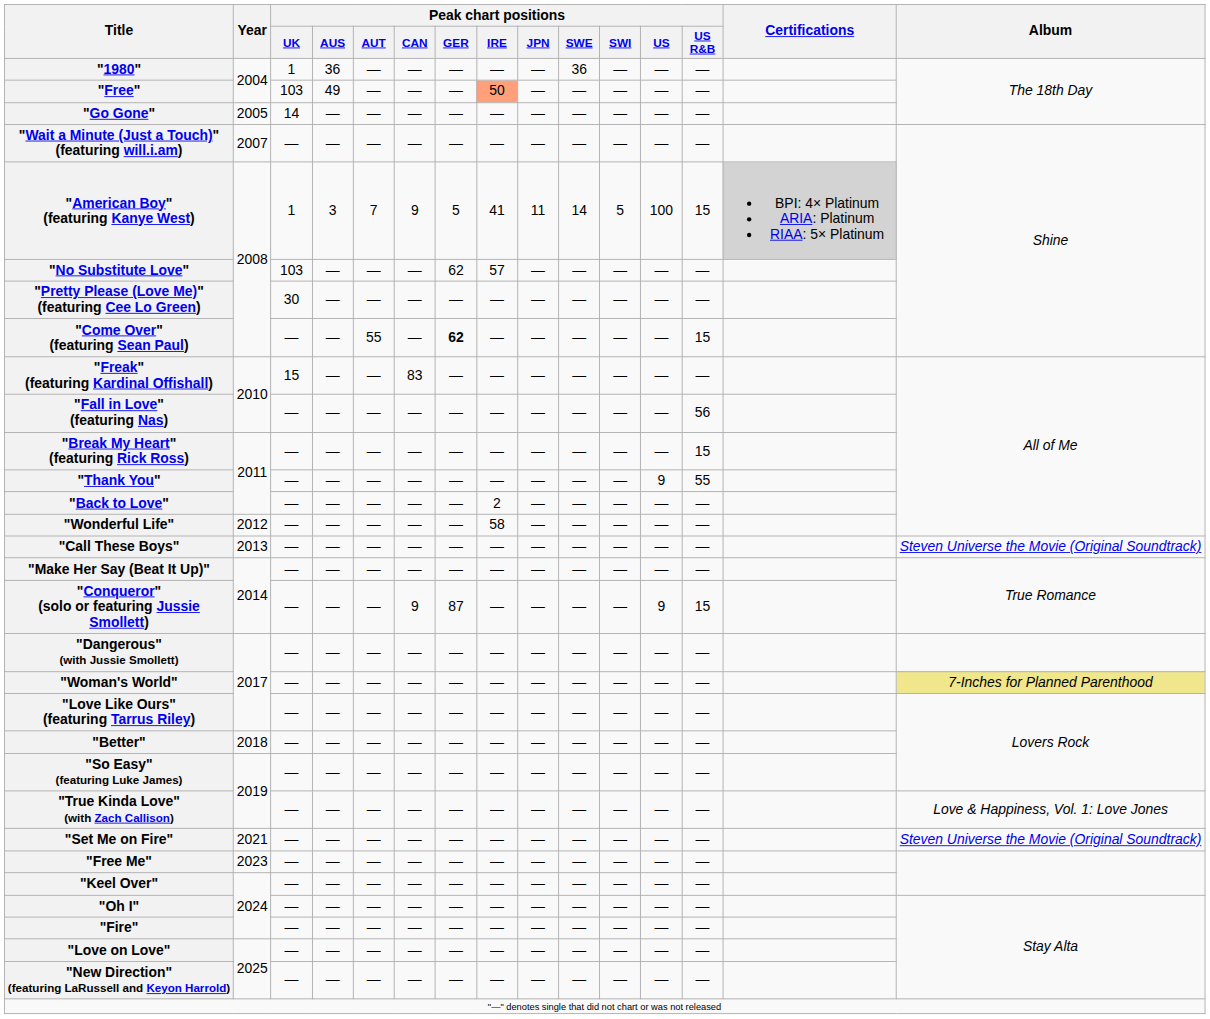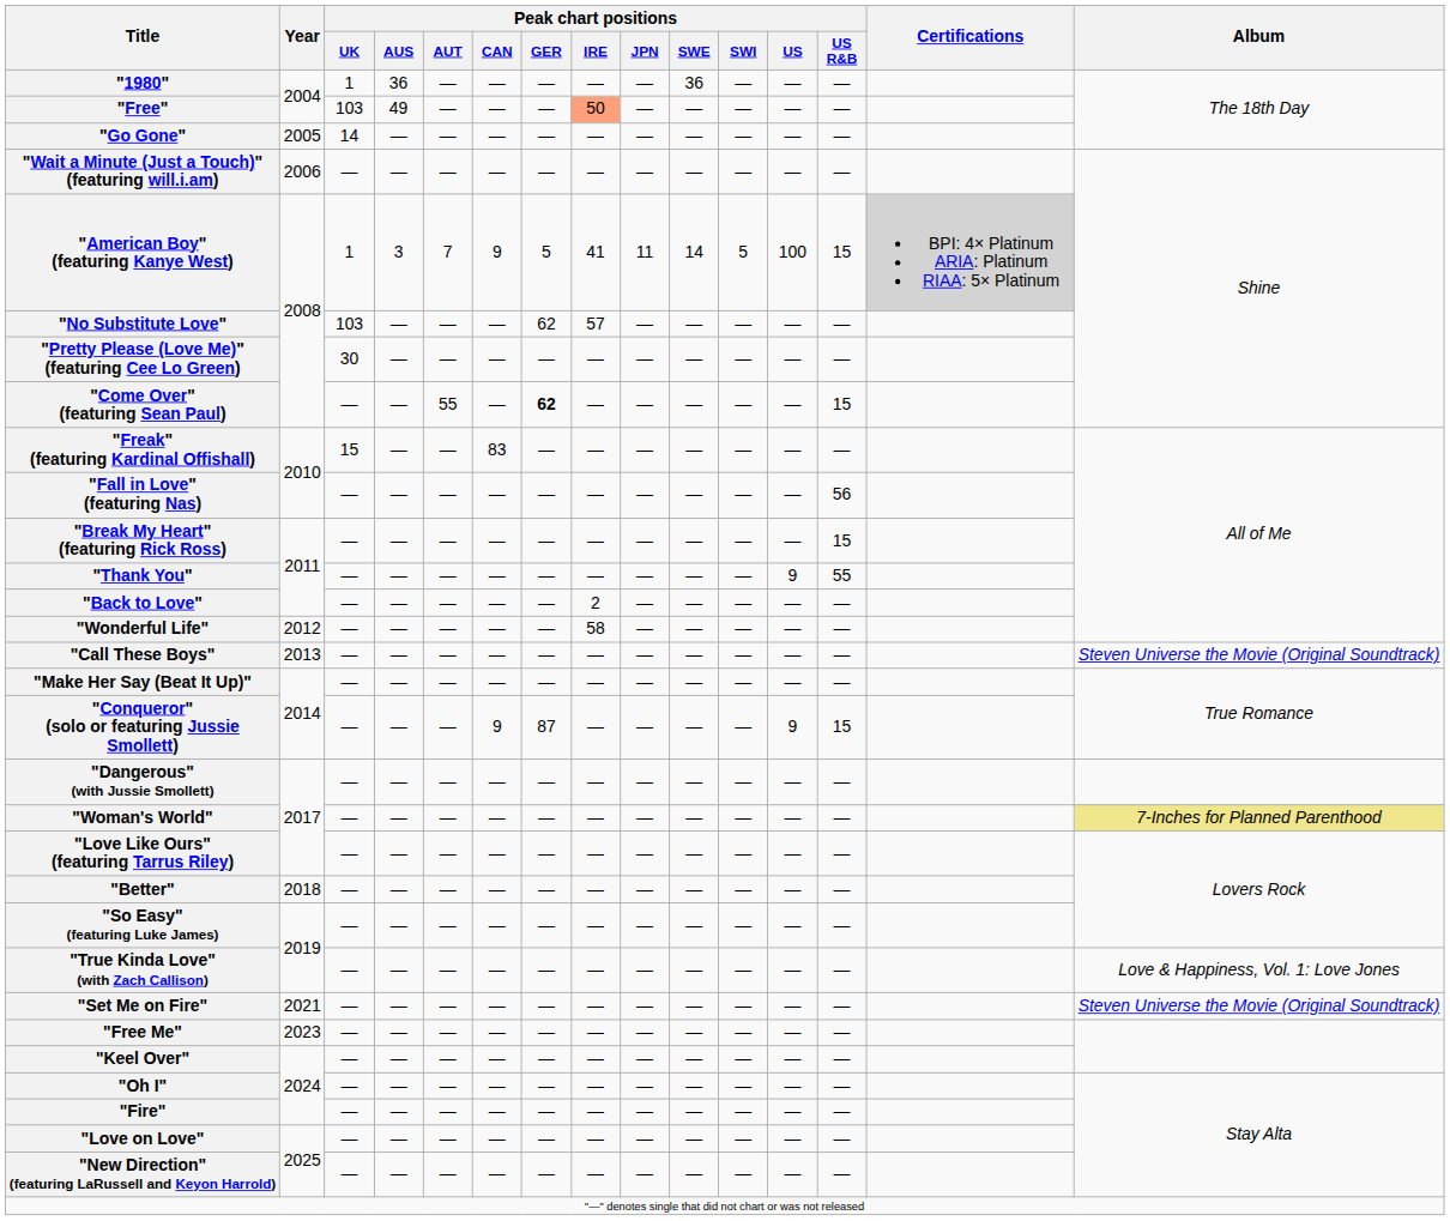"Wait a Minute (Just a Touch)" (featuring will.i.am) | Year: 2007 -> 2006
